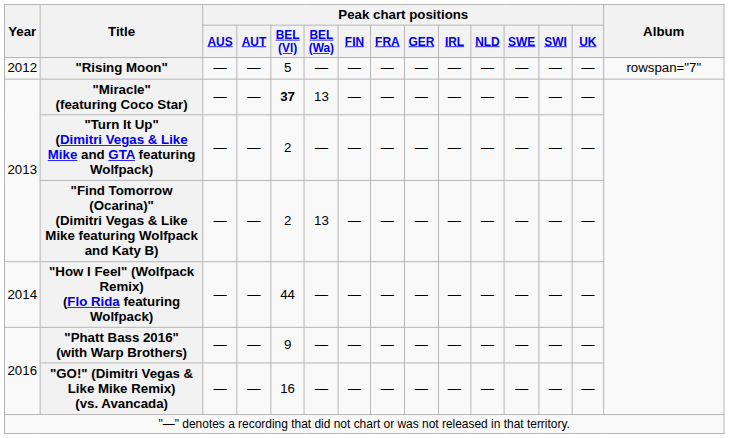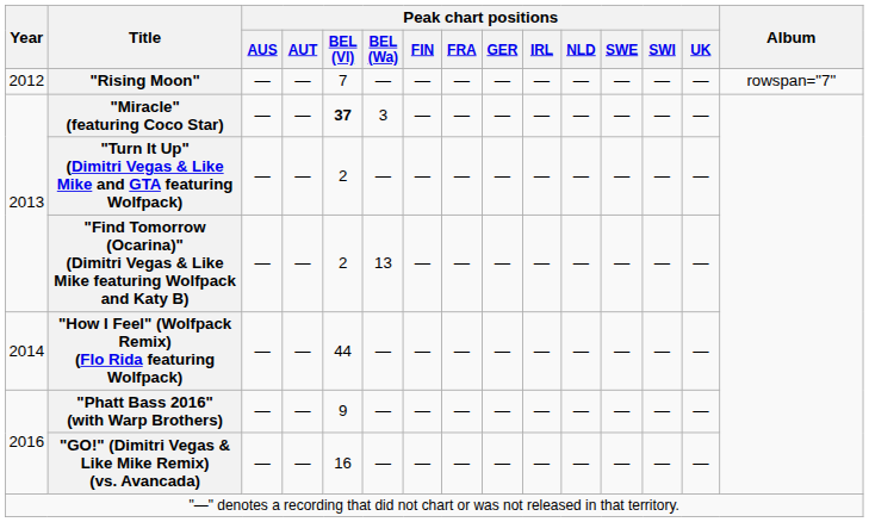"Rising Moon" | Peak chart positions / BEL (Vl): 5 -> 7
"Miracle" (featuring Coco Star) | Peak chart positions / BEL (Wa): 13 -> 3
